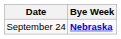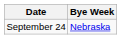September 24 | Bye Week: bold -> normal
